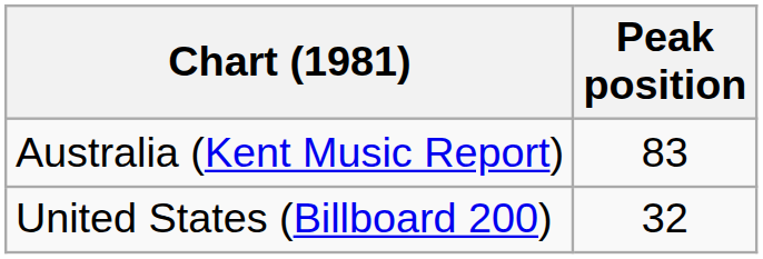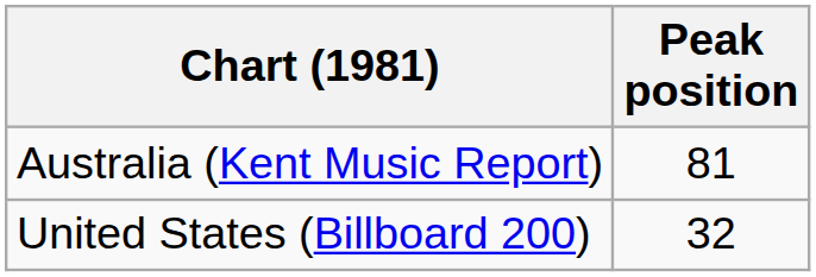Australia (Kent Music Report) | Peak position: 83 -> 81
